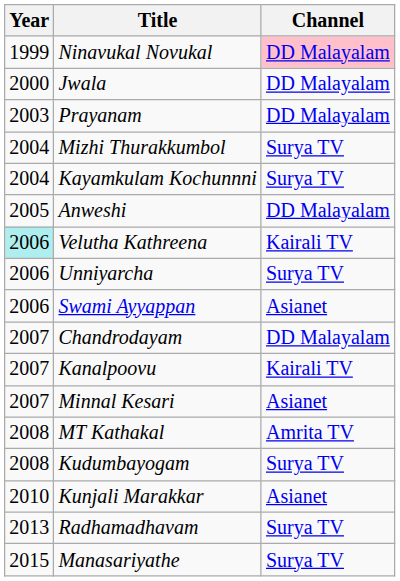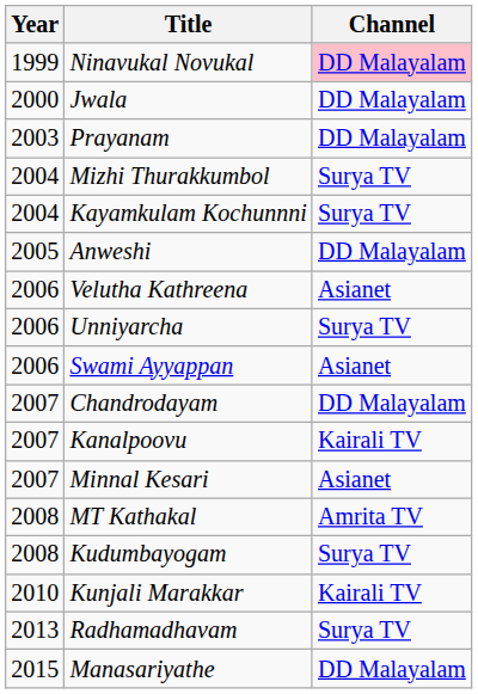Velutha Kathreena | Year: paleturquoise background -> no background
Velutha Kathreena | Channel: Kairali TV -> Asianet
Kunjali Marakkar | Channel: Asianet -> Kairali TV
Manasariyathe | Channel: Surya TV -> DD Malayalam
